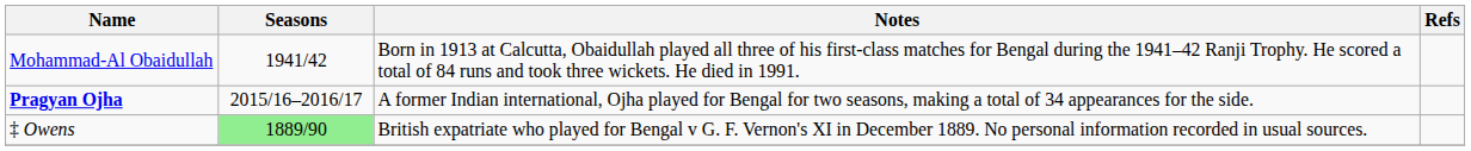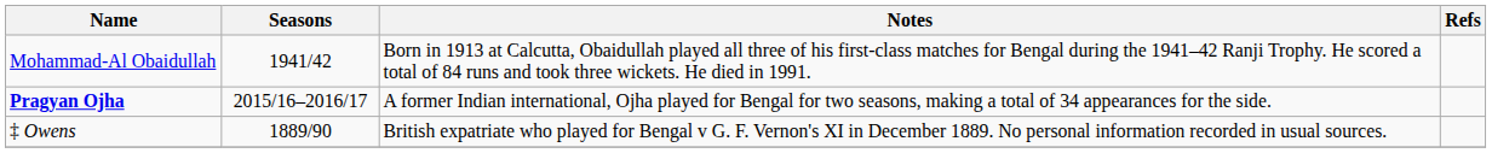‡ Owens | Seasons: lightgreen background -> no background
